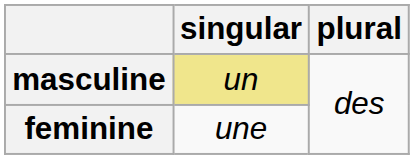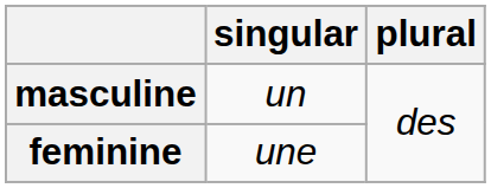masculine | singular: khaki background -> no background
